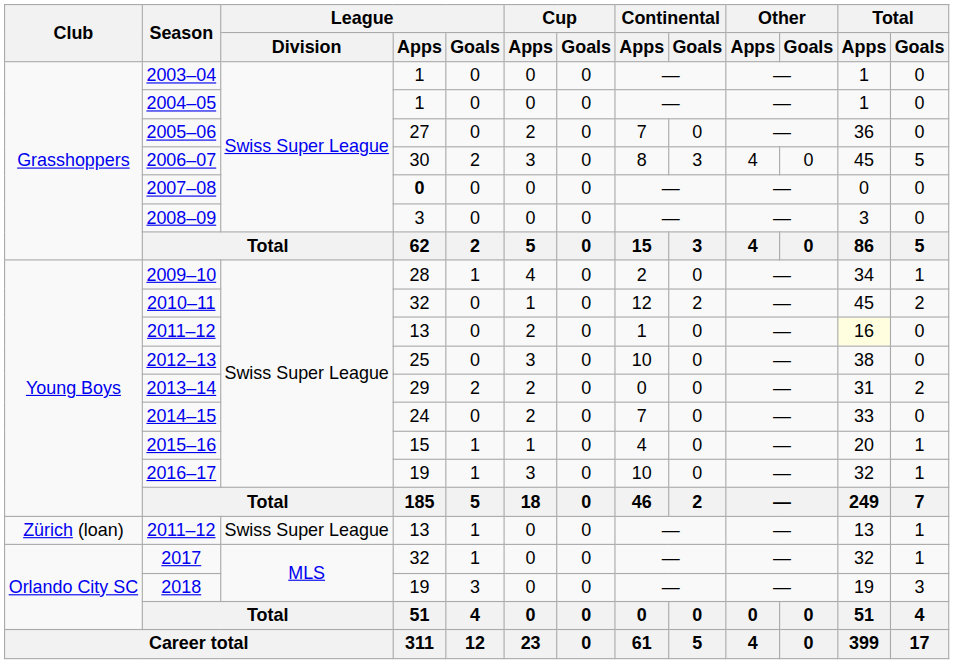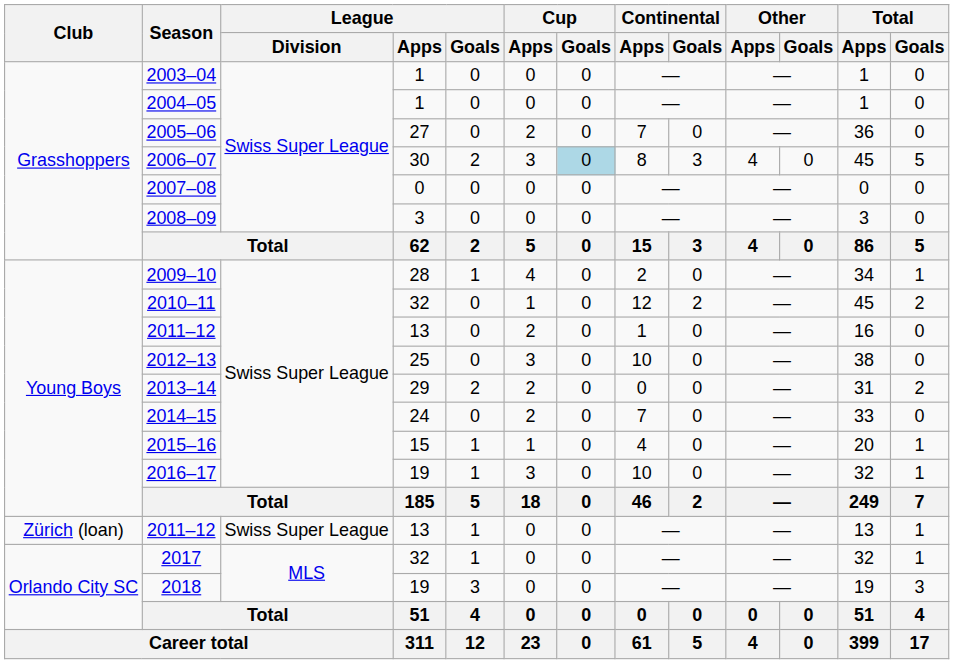2006–07 | Cup / Goals: no background -> lightblue background
2007–08 | League / Apps: bold -> normal
Young Boys / 2011–12 | Total / Apps: lightyellow background -> no background
